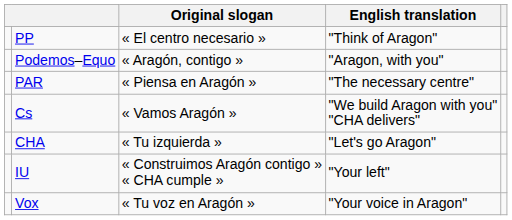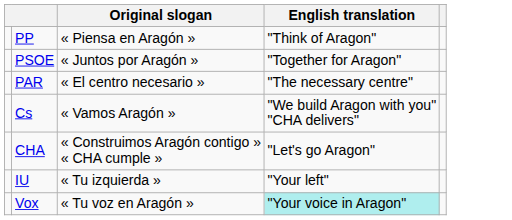PP | Original slogan: « El centro necesario » -> « Piensa en Aragón »
+ row: PSOE | « Juntos por Aragón » | "Together for Aragon"
- row: Podemos–Equo | « Aragón, contigo » | "Aragon, with you"
PAR | Original slogan: « Piensa en Aragón » -> « El centro necesario »
CHA | Original slogan: « Tu izquierda » -> « Construimos Aragón contigo » « CHA cumple »
IU | Original slogan: « Construimos Aragón contigo » « CHA cumple » -> « Tu izquierda »
Vox | English translation: no background -> paleturquoise background
